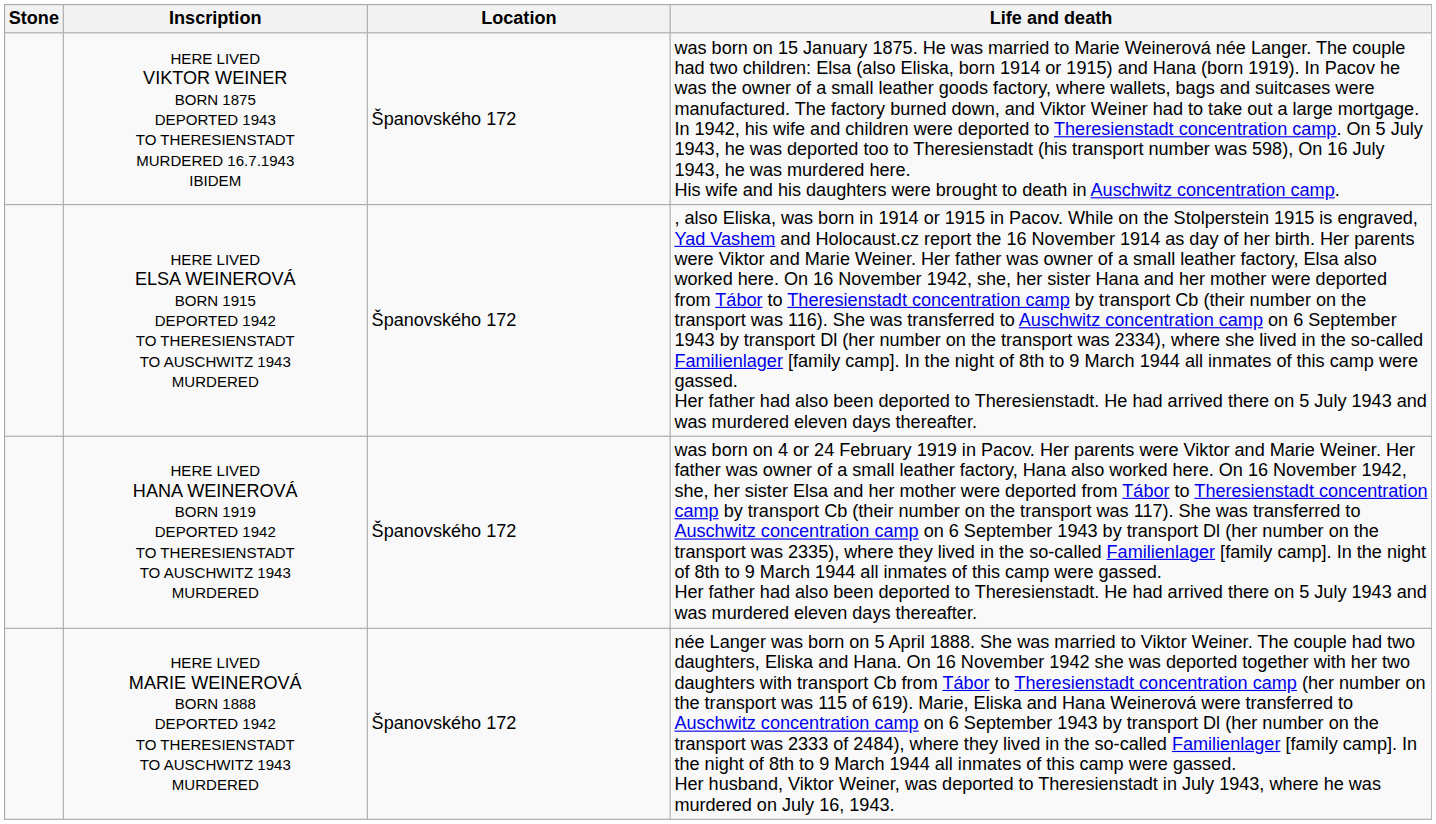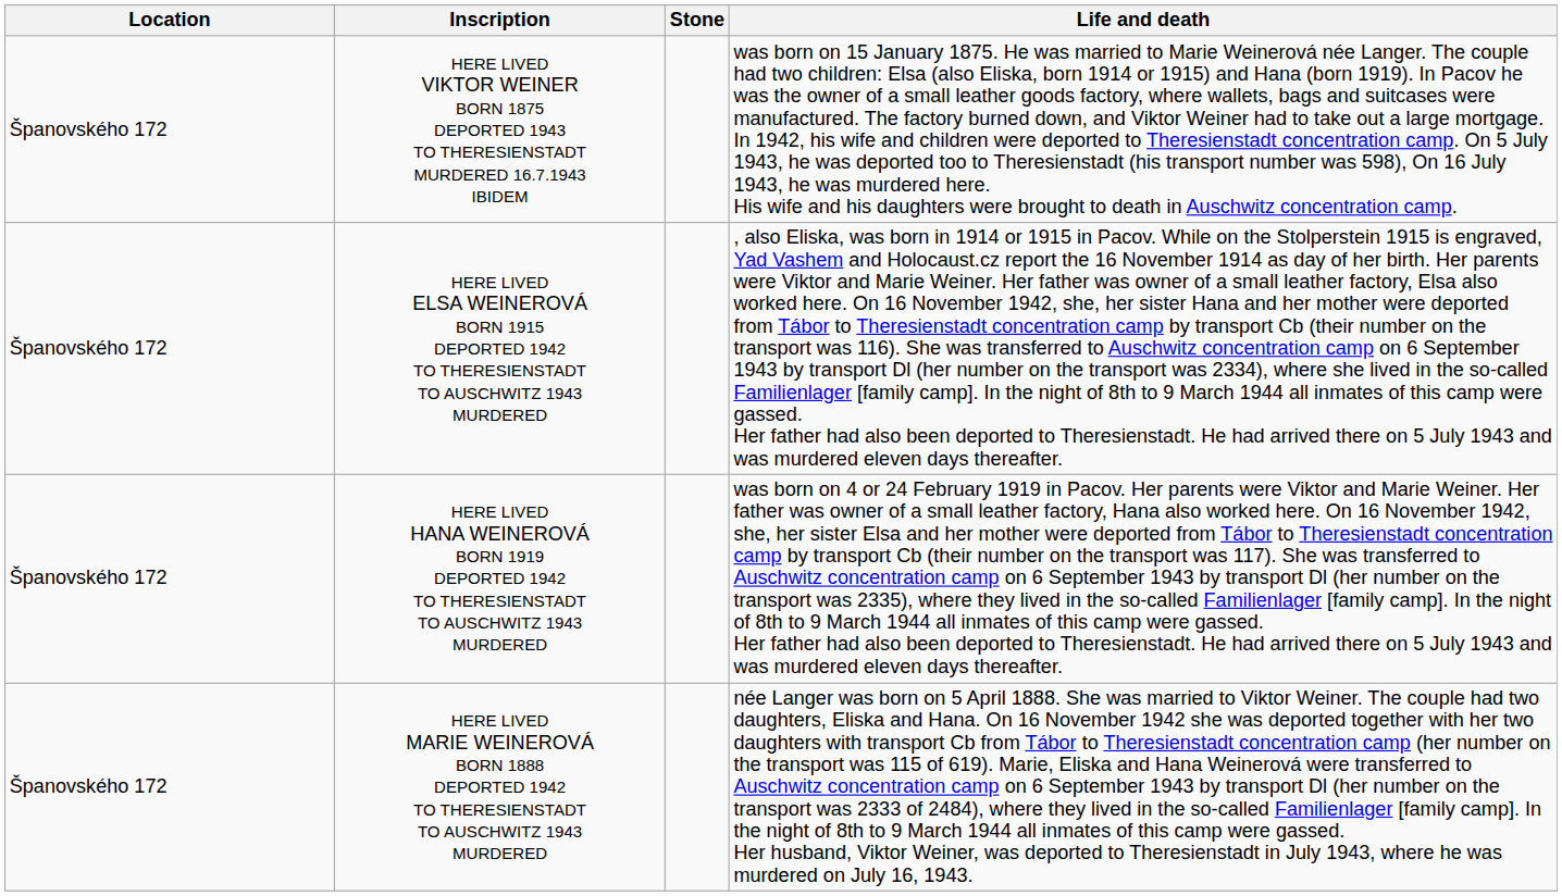columns swapped: Stone <-> Location
